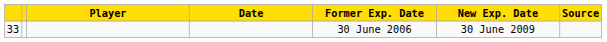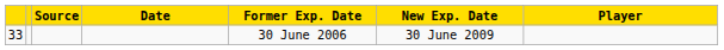columns swapped: Player <-> Source
